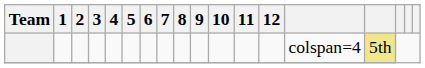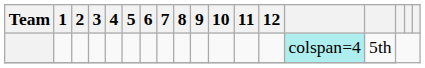row 2 | column 14: no background -> paleturquoise background
row 2 | column 15: khaki background -> no background
